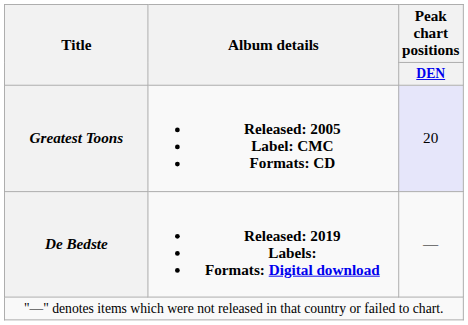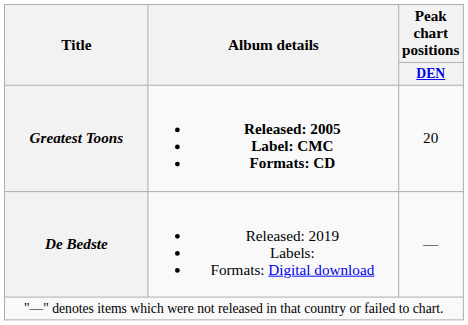Greatest Toons | Peak chart positions / DEN: lavender background -> no background
De Bedste | Album details: bold -> normal
